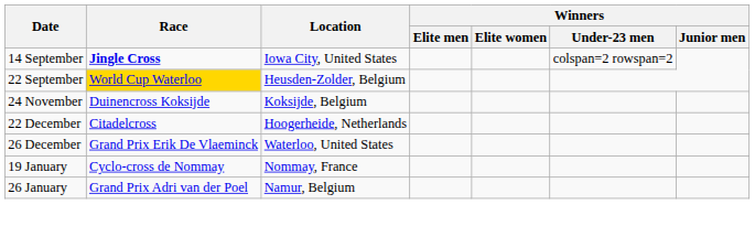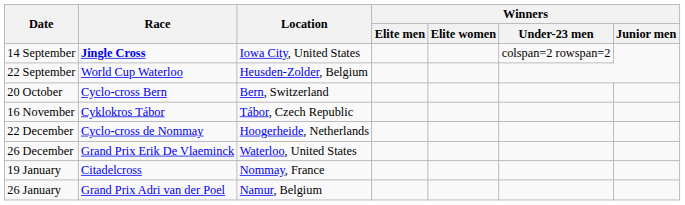22 September | Race: gold background -> no background
+ row: 20 October | Cyclo-cross Bern | Bern, Switzerland
+ row: 16 November | Cyklokros Tábor | Tábor, Czech Republic
- row: 24 November | Duinencross Koksijde | Koksijde, Belgium
22 December | Race: Citadelcross -> Cyclo-cross de Nommay
19 January | Race: Cyclo-cross de Nommay -> Citadelcross
